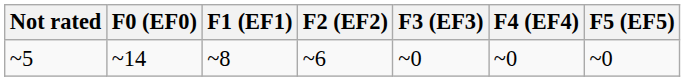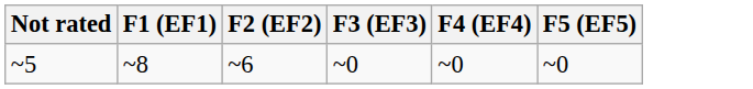- column: F0 (EF0) | ~14
